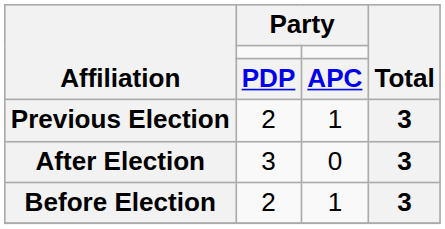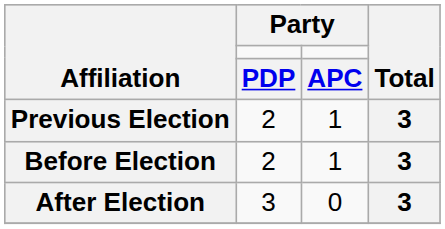rows swapped: Before Election <-> After Election
